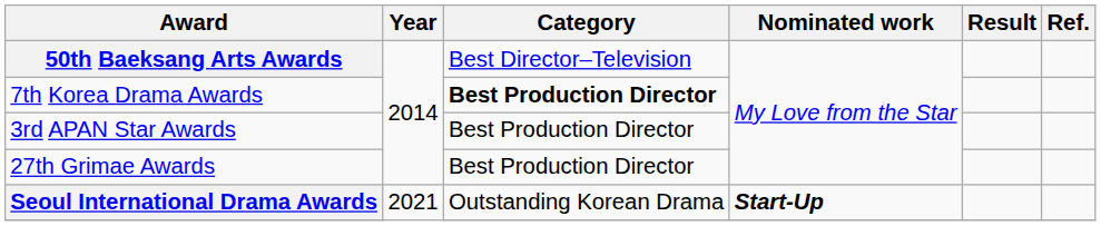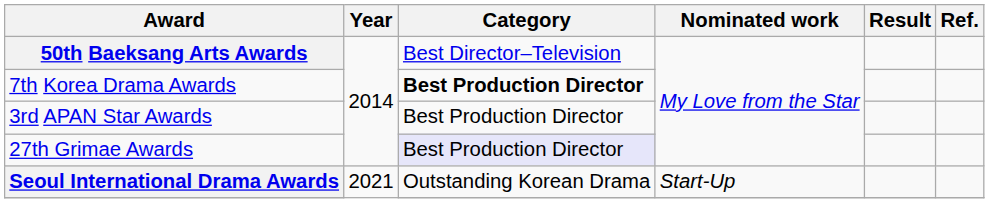27th Grimae Awards | Category: no background -> lavender background
Seoul International Drama Awards | Nominated work: bold -> normal
